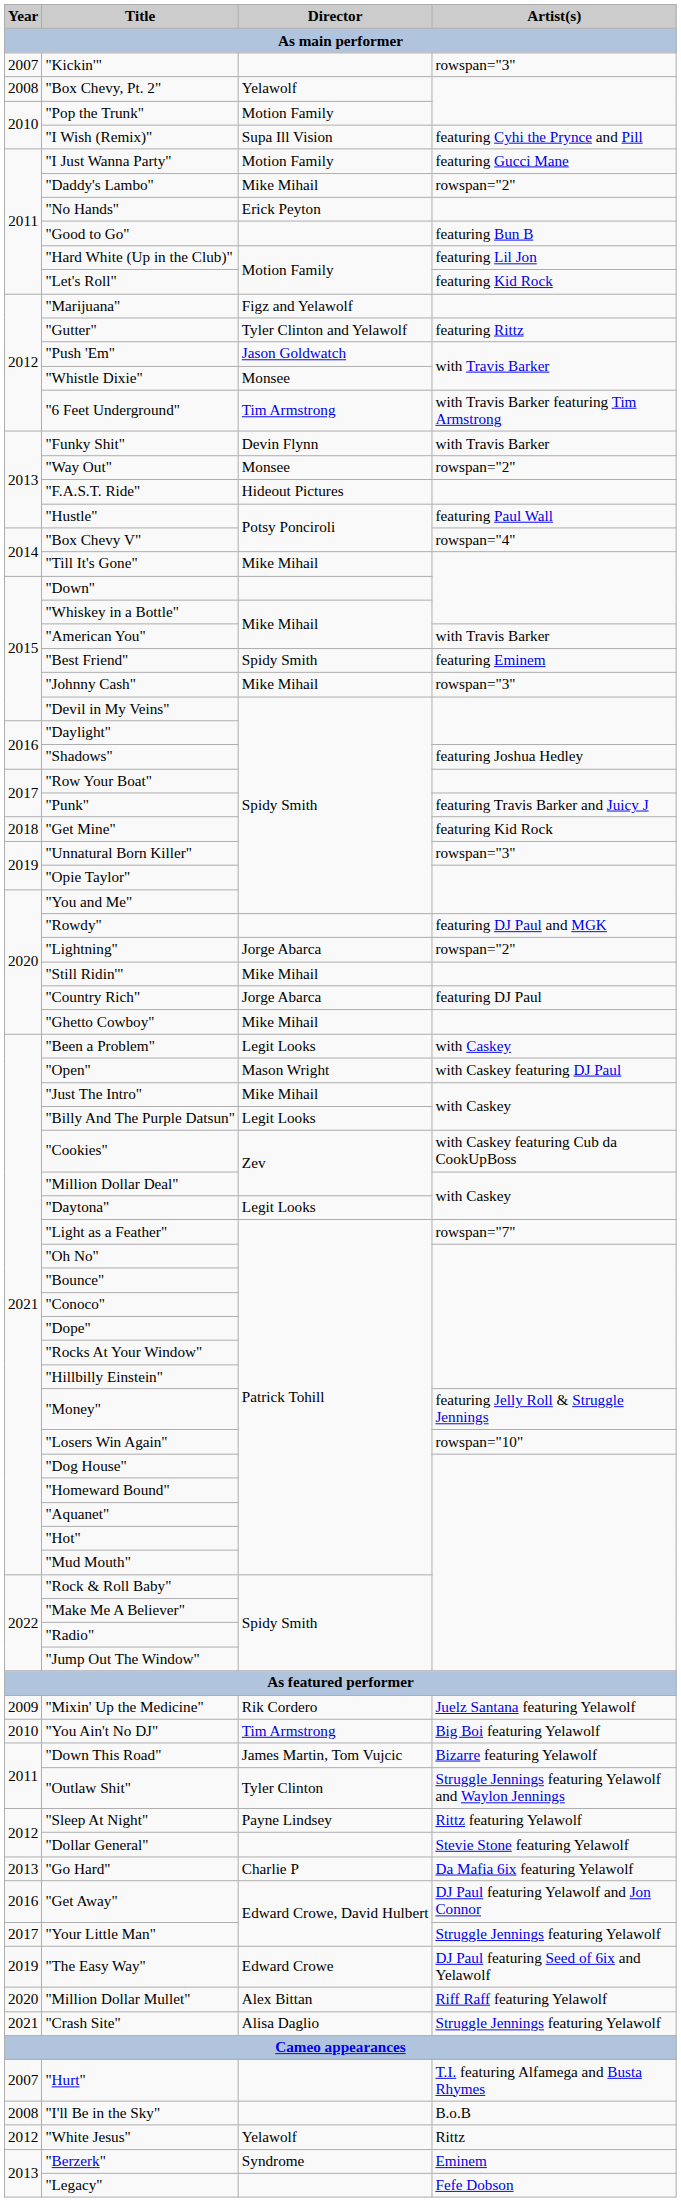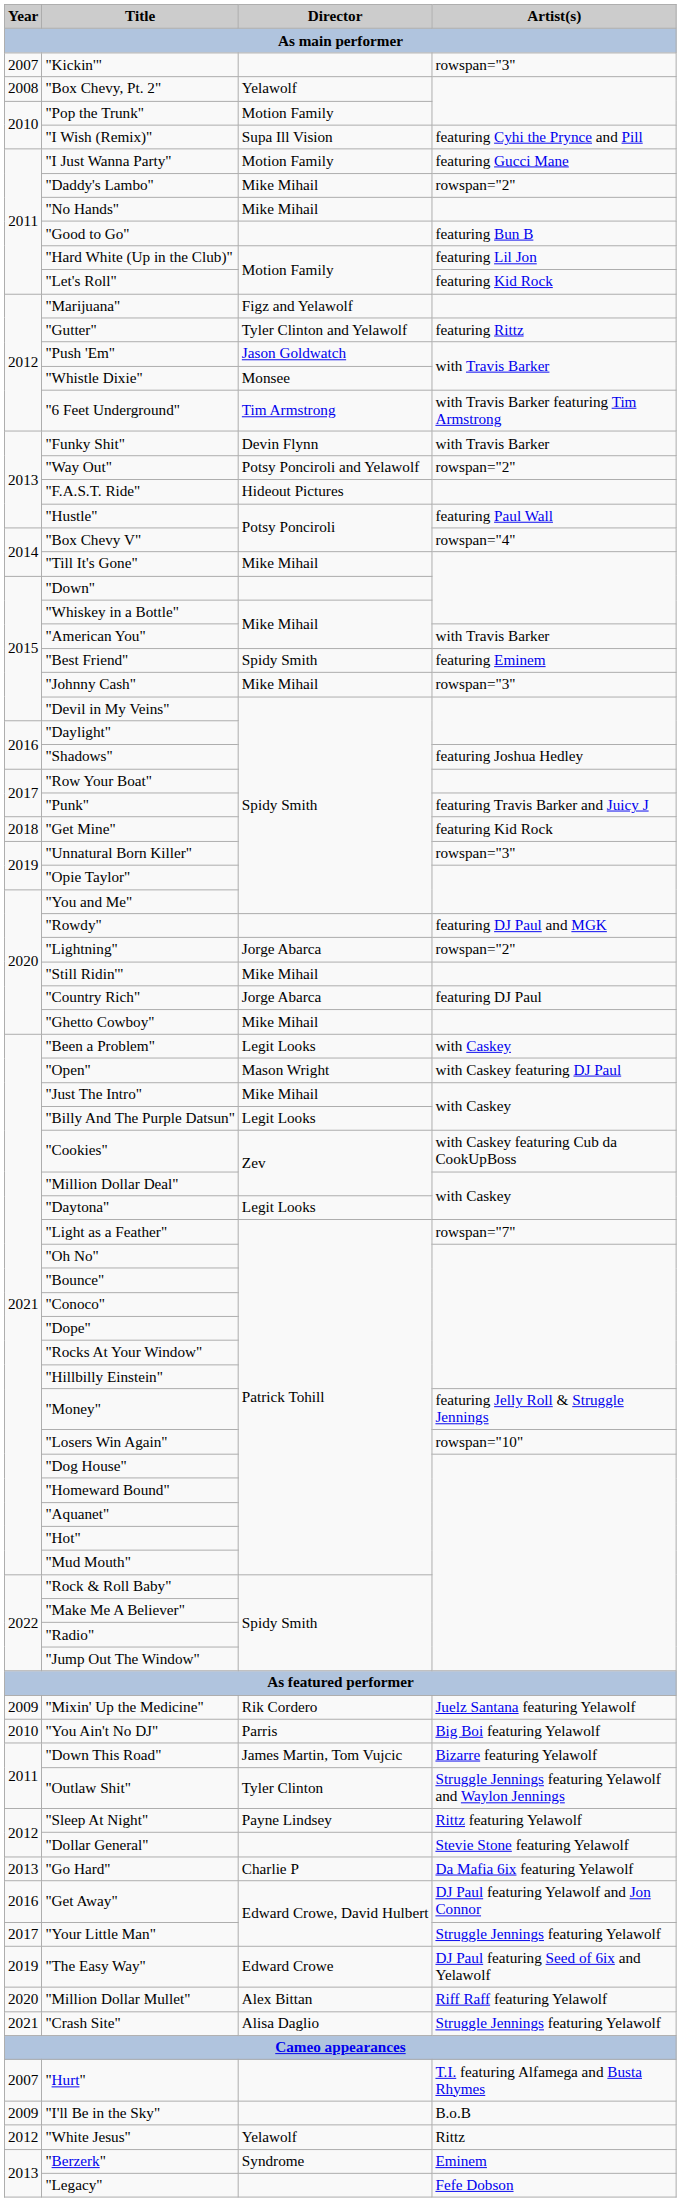"No Hands" | Director: Erick Peyton -> Mike Mihail
"Way Out" | Director: Monsee -> Potsy Ponciroli and Yelawolf
"You Ain't No DJ" | Director: Tim Armstrong -> Parris
"I'll Be in the Sky" | Year: 2008 -> 2009
